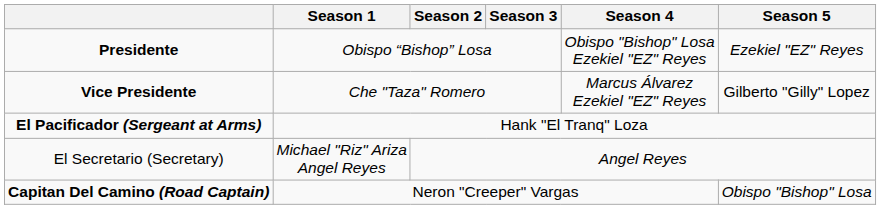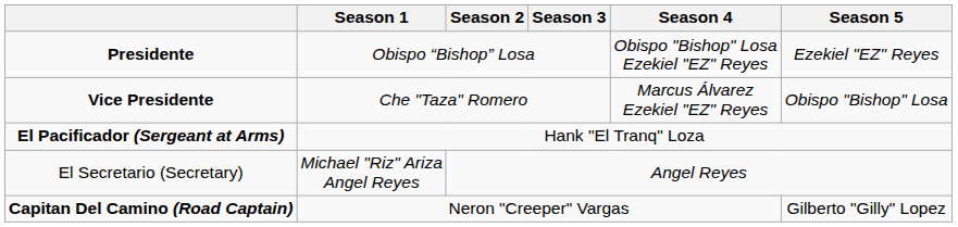Vice Presidente | Season 5: Gilberto "Gilly" Lopez -> Obispo "Bishop" Losa
Capitan Del Camino (Road Captain) | Season 5: Obispo "Bishop" Losa -> Gilberto "Gilly" Lopez
